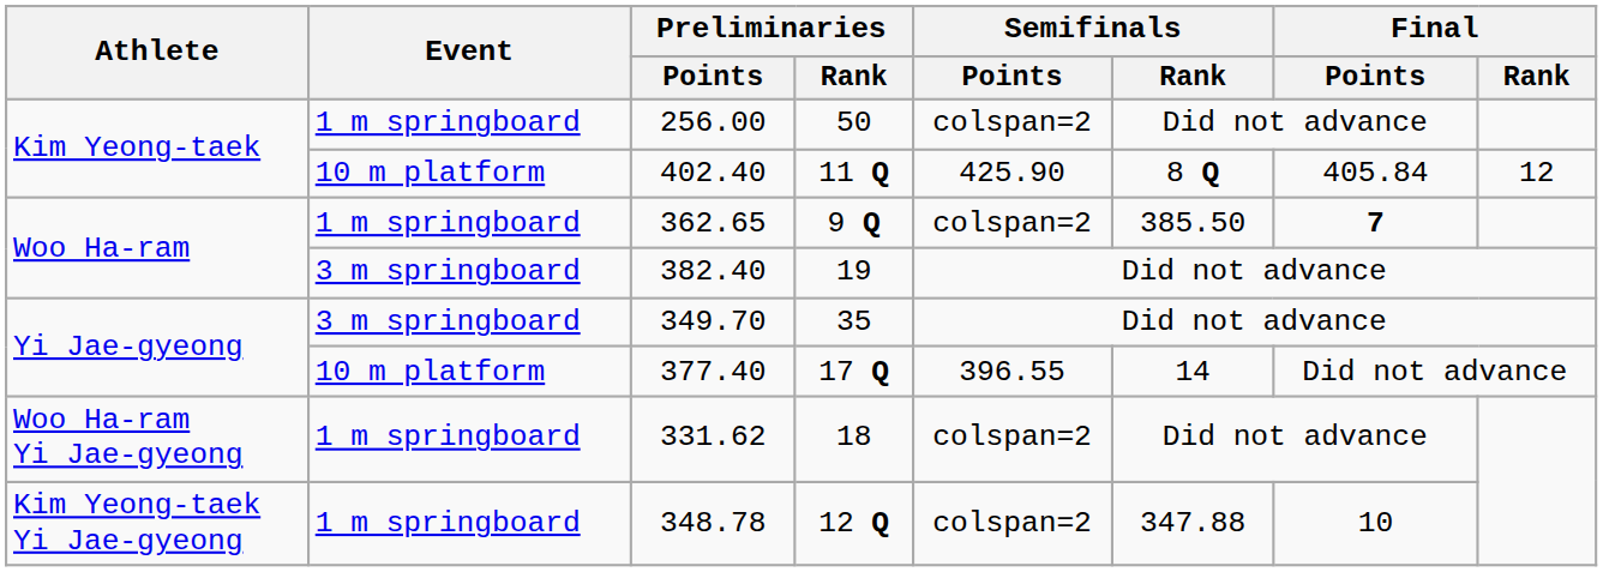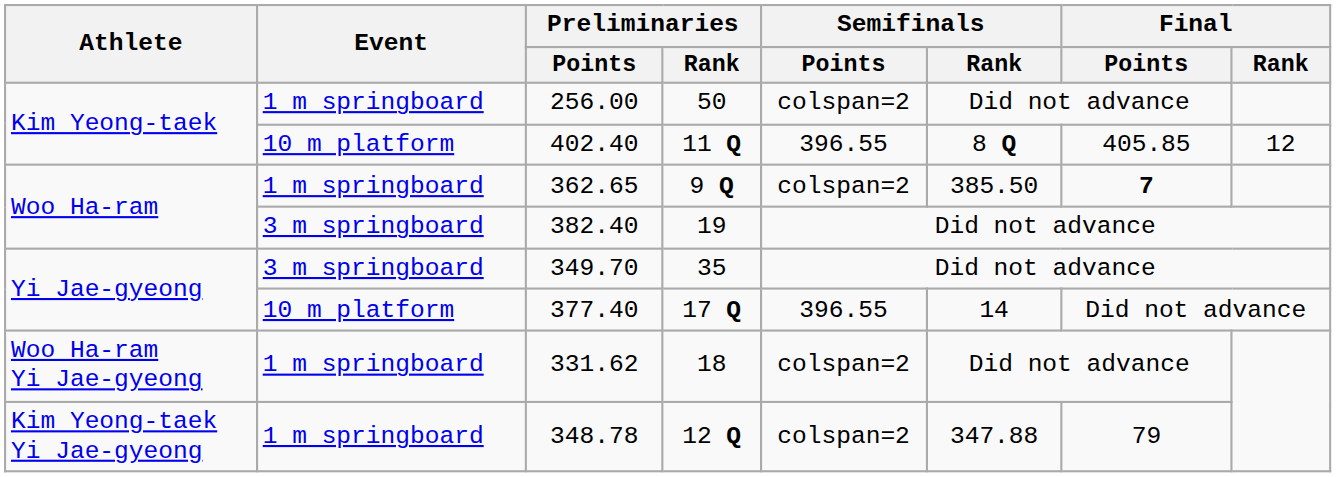402.40 | Semifinals / Points: 425.90 -> 396.55
402.40 | Final / Points: 405.84 -> 405.85
348.78 | Final / Points: 10 -> 79
